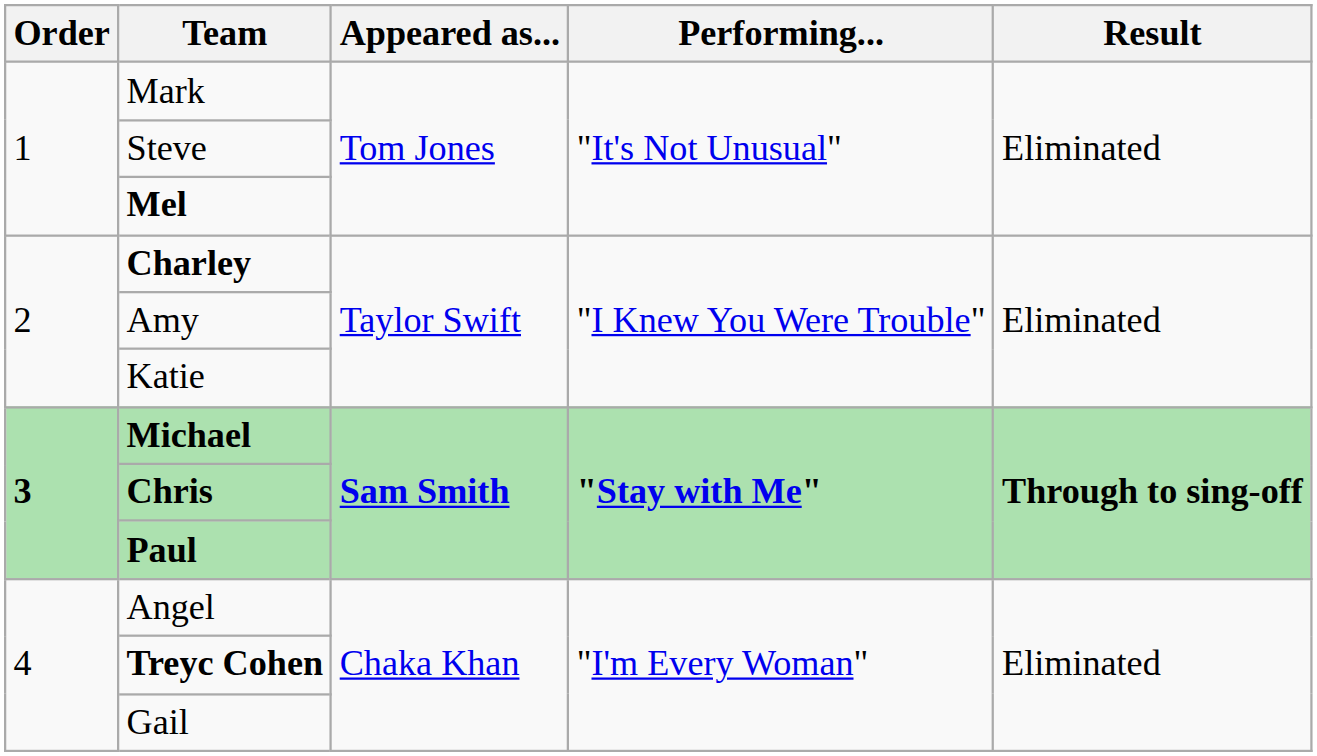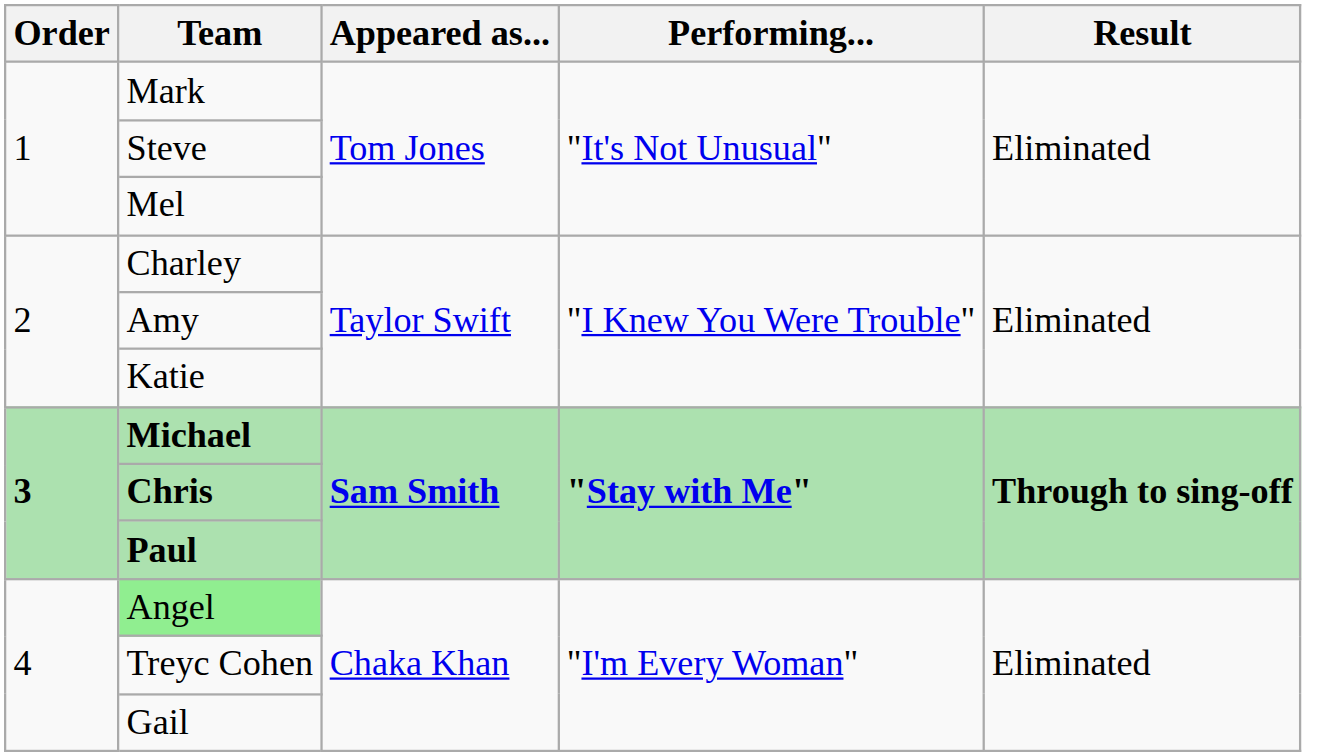Mel | Team: bold -> normal
Charley | Team: bold -> normal
Angel | Team: no background -> lightgreen background
Treyc Cohen | Team: bold -> normal
